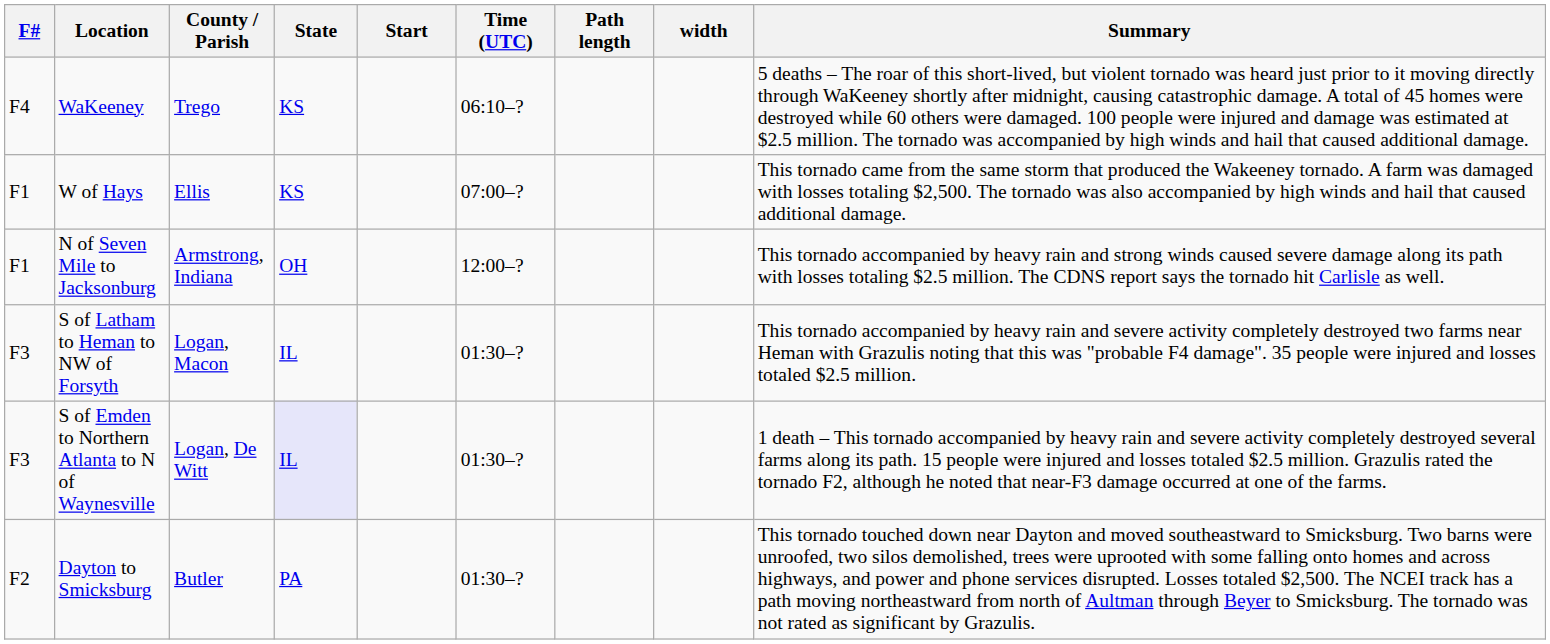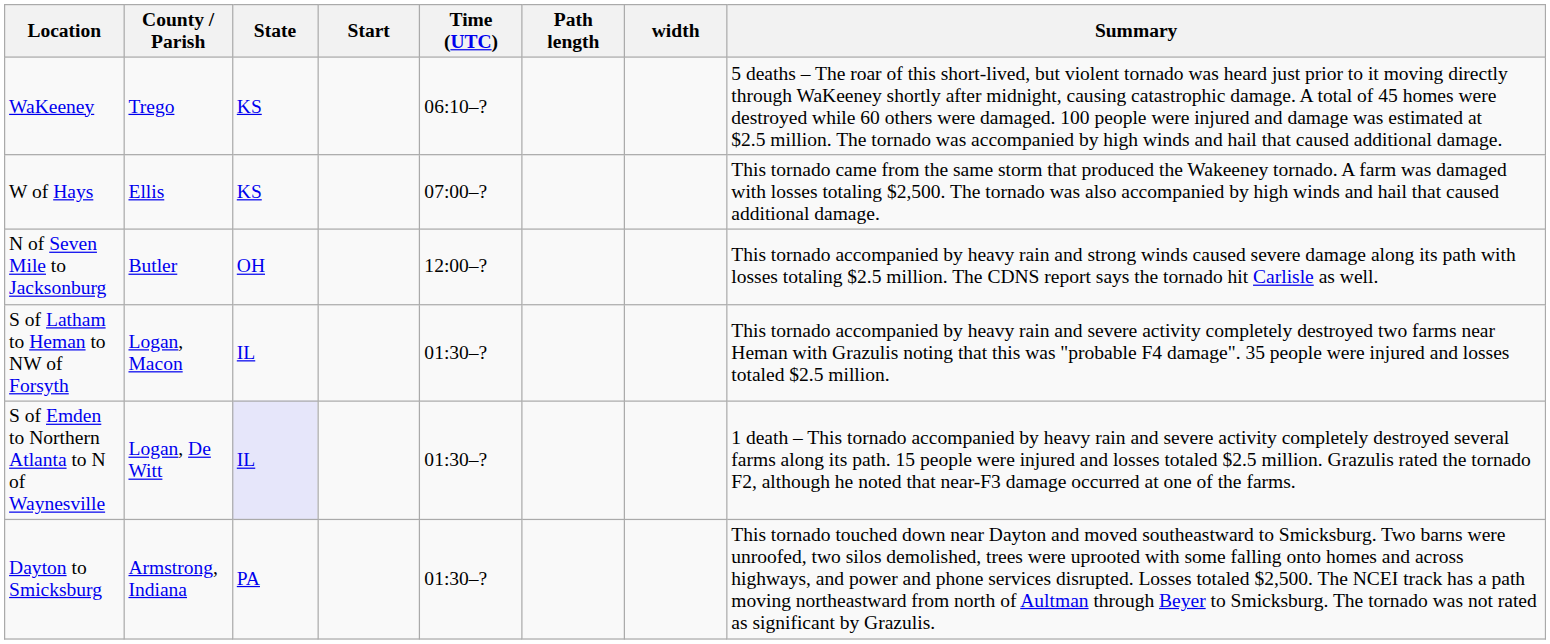- column: F# | F4 | F1 | F1 | F3 | F3 | F2
N of Seven Mile to Jacksonburg | County / Parish: Armstrong, Indiana -> Butler
Dayton to Smicksburg | County / Parish: Butler -> Armstrong, Indiana
